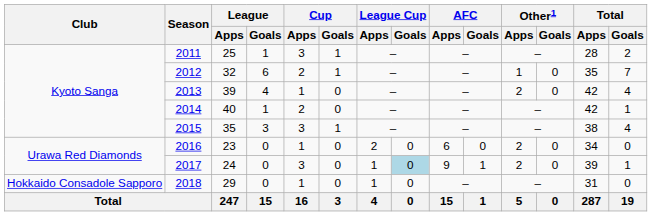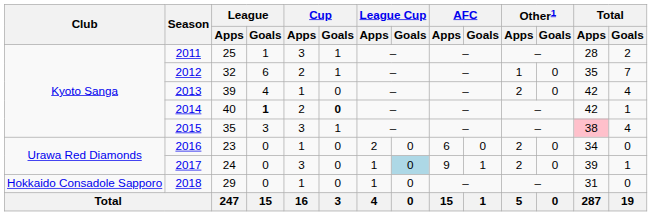2014 | League / Goals: normal -> bold
2014 | Cup / Goals: normal -> bold
2015 | Total / Apps: no background -> pink background
